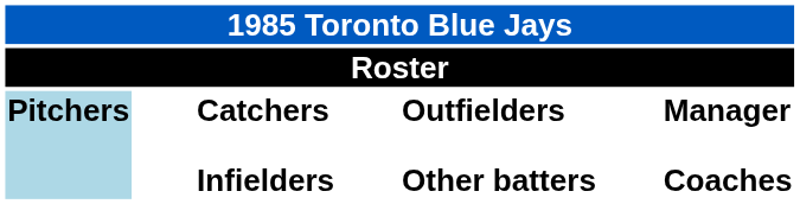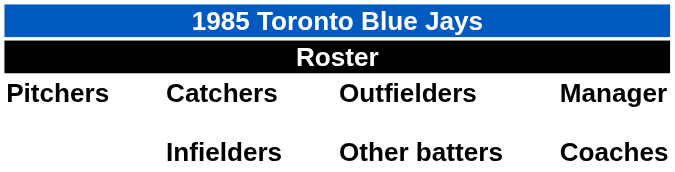Pitchers | column 1: lightblue background -> no background
